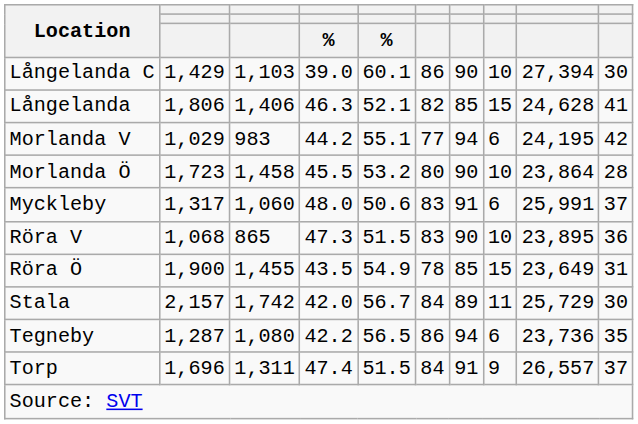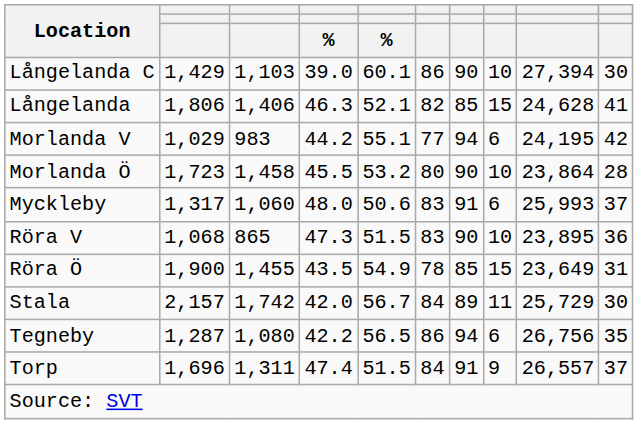Myckleby | column 9: 25,991 -> 25,993
Tegneby | column 9: 23,736 -> 26,756
